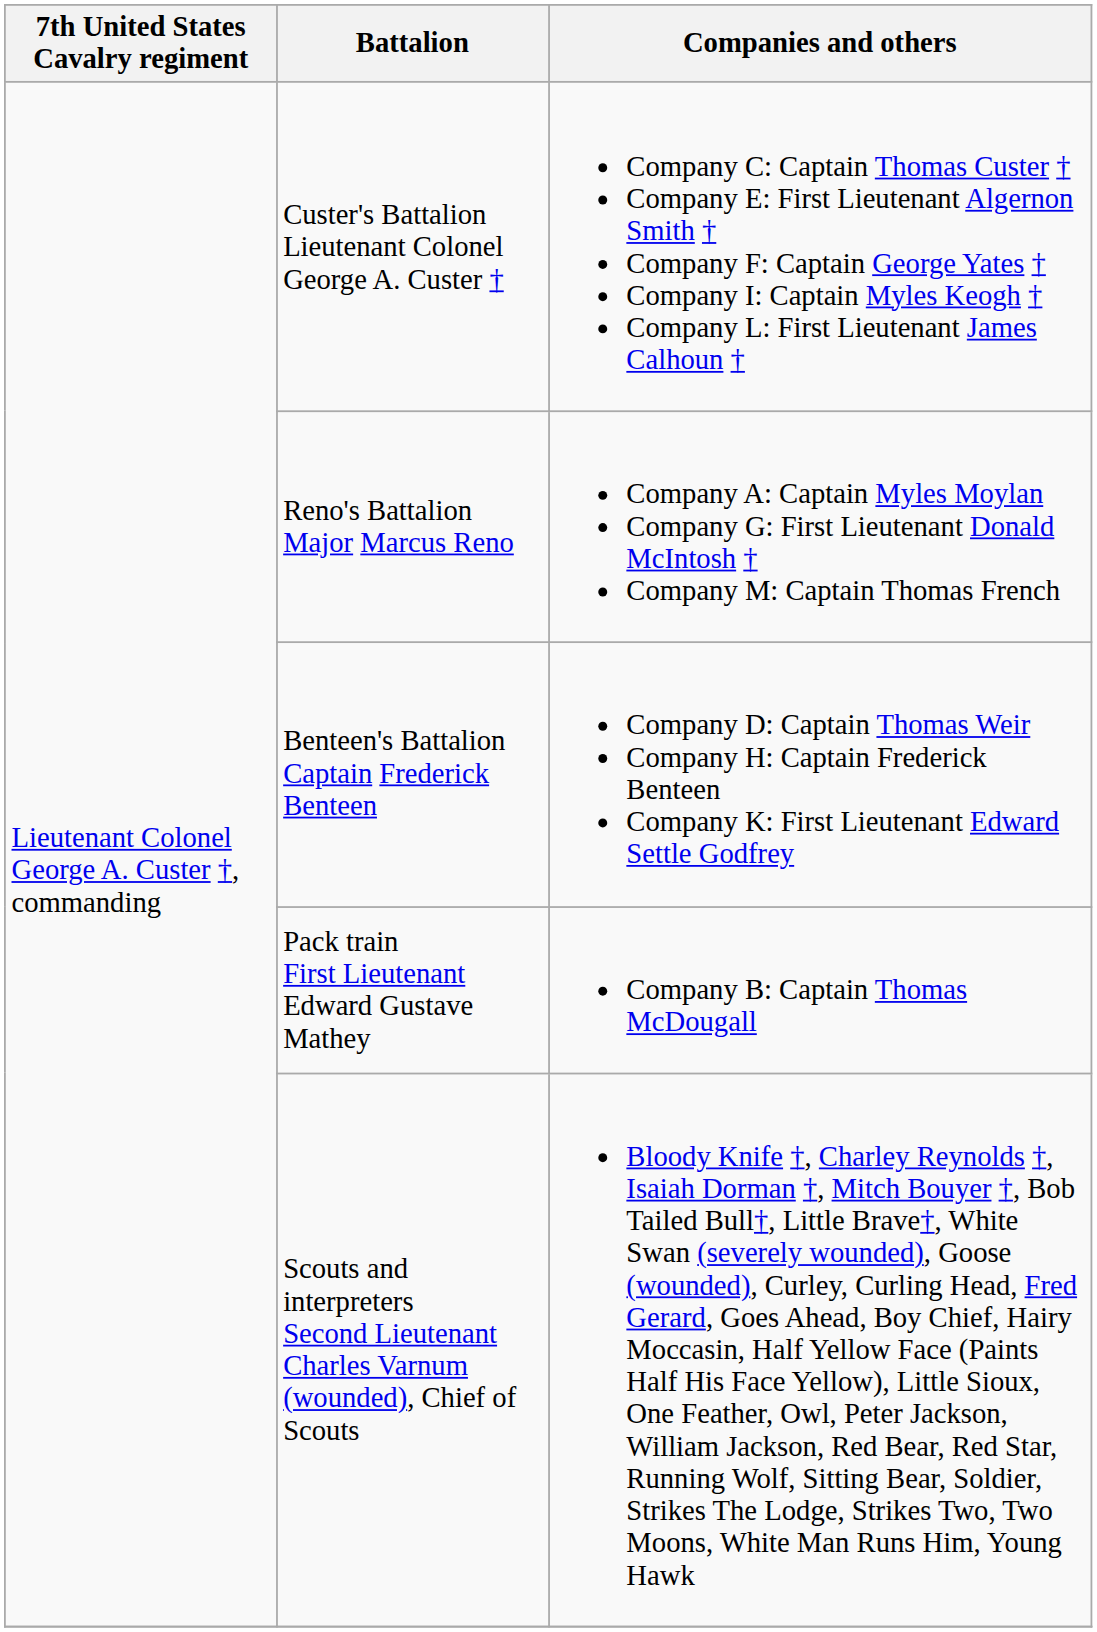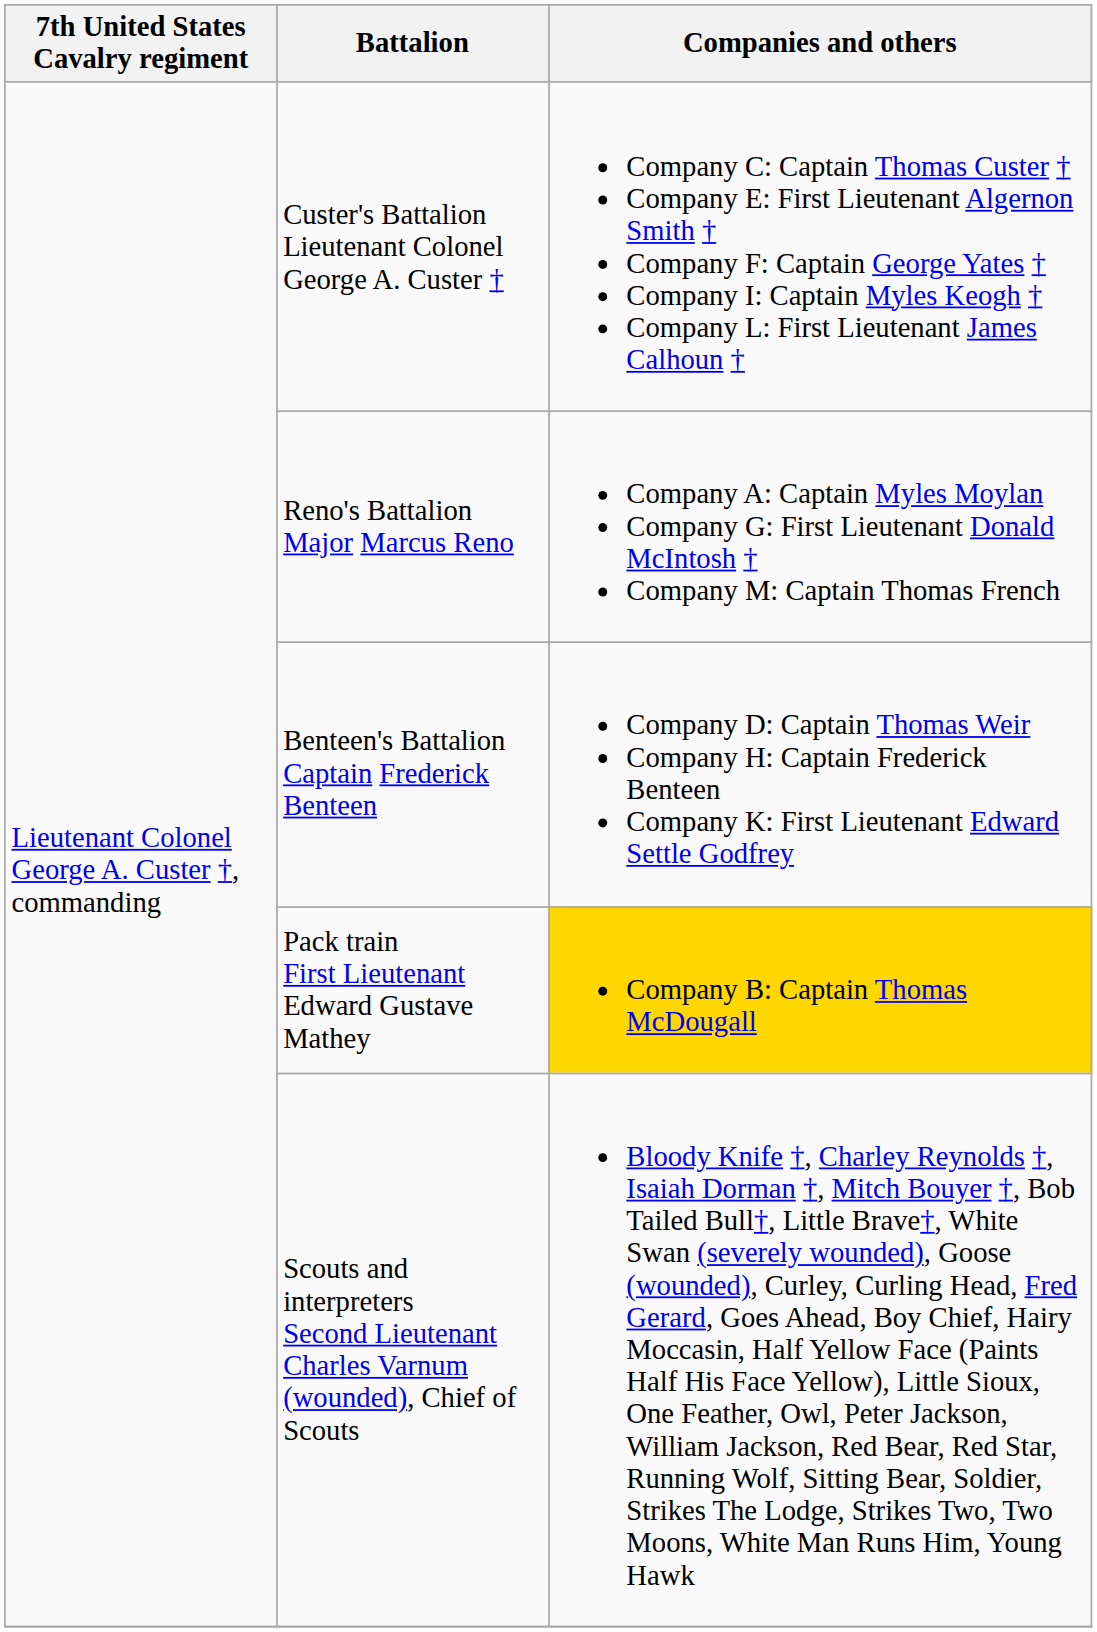Pack train First Lieutenant Edward Gustave Mathey | Companies and others: no background -> gold background
